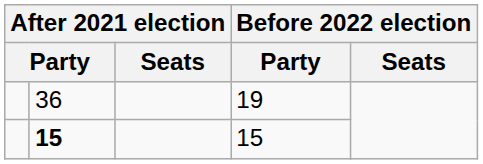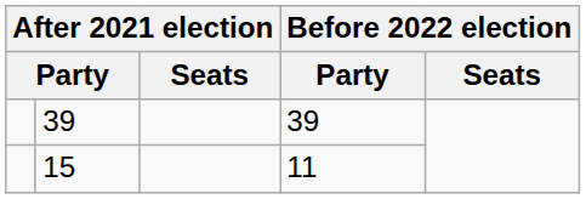row 3 | column 2: 36 -> 39
row 3 | column 4: 19 -> 39
row 4 | column 2: bold -> normal
row 4 | column 4: 15 -> 11
